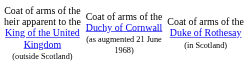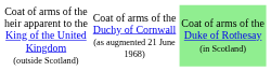row 1 | column 3: no background -> lightgreen background
